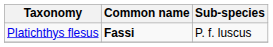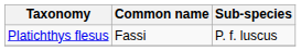Platichthys flesus | Common name: bold -> normal
